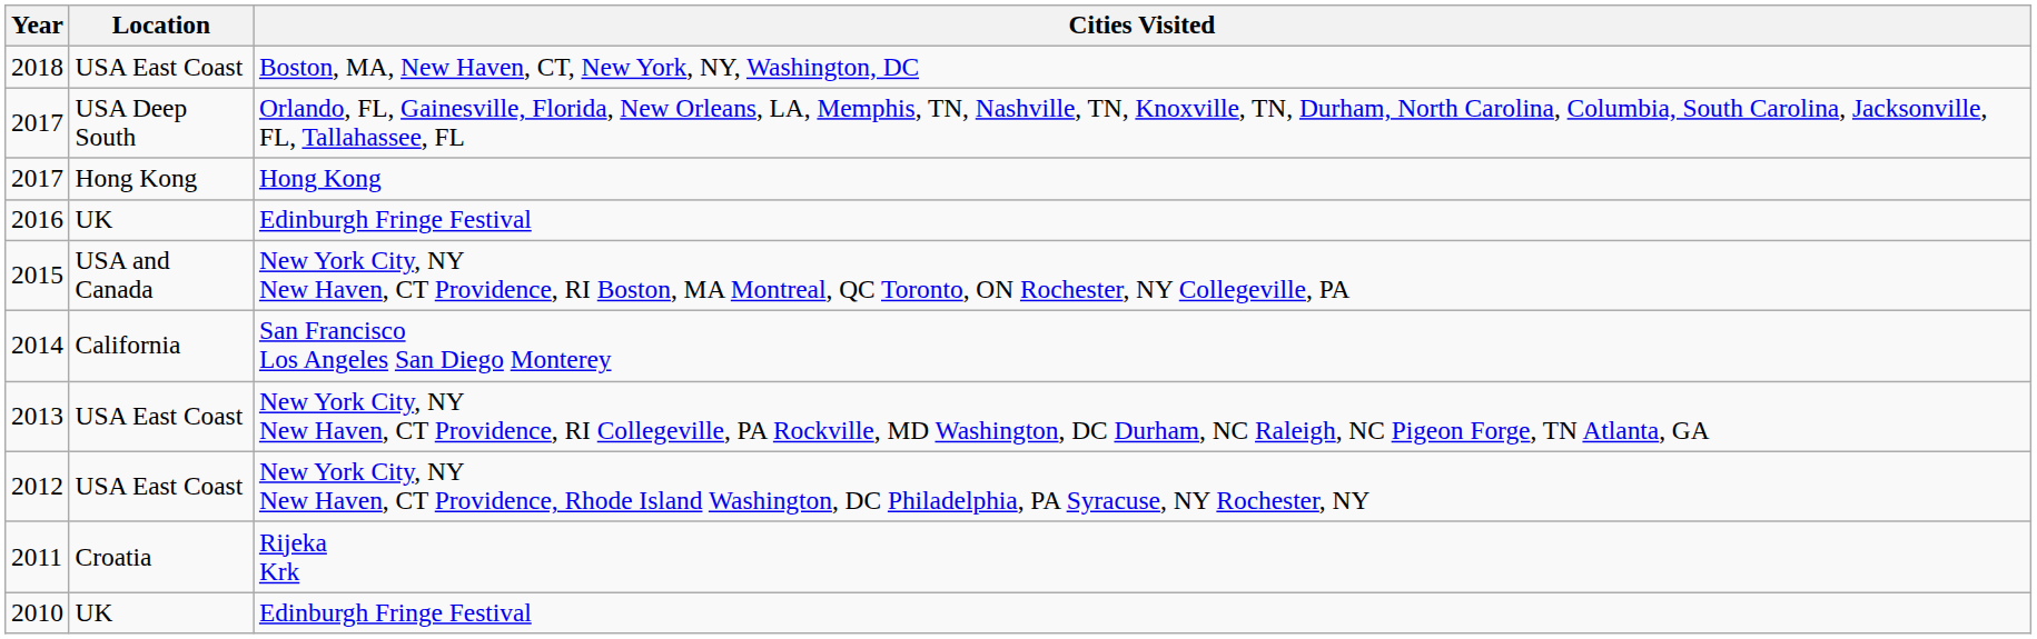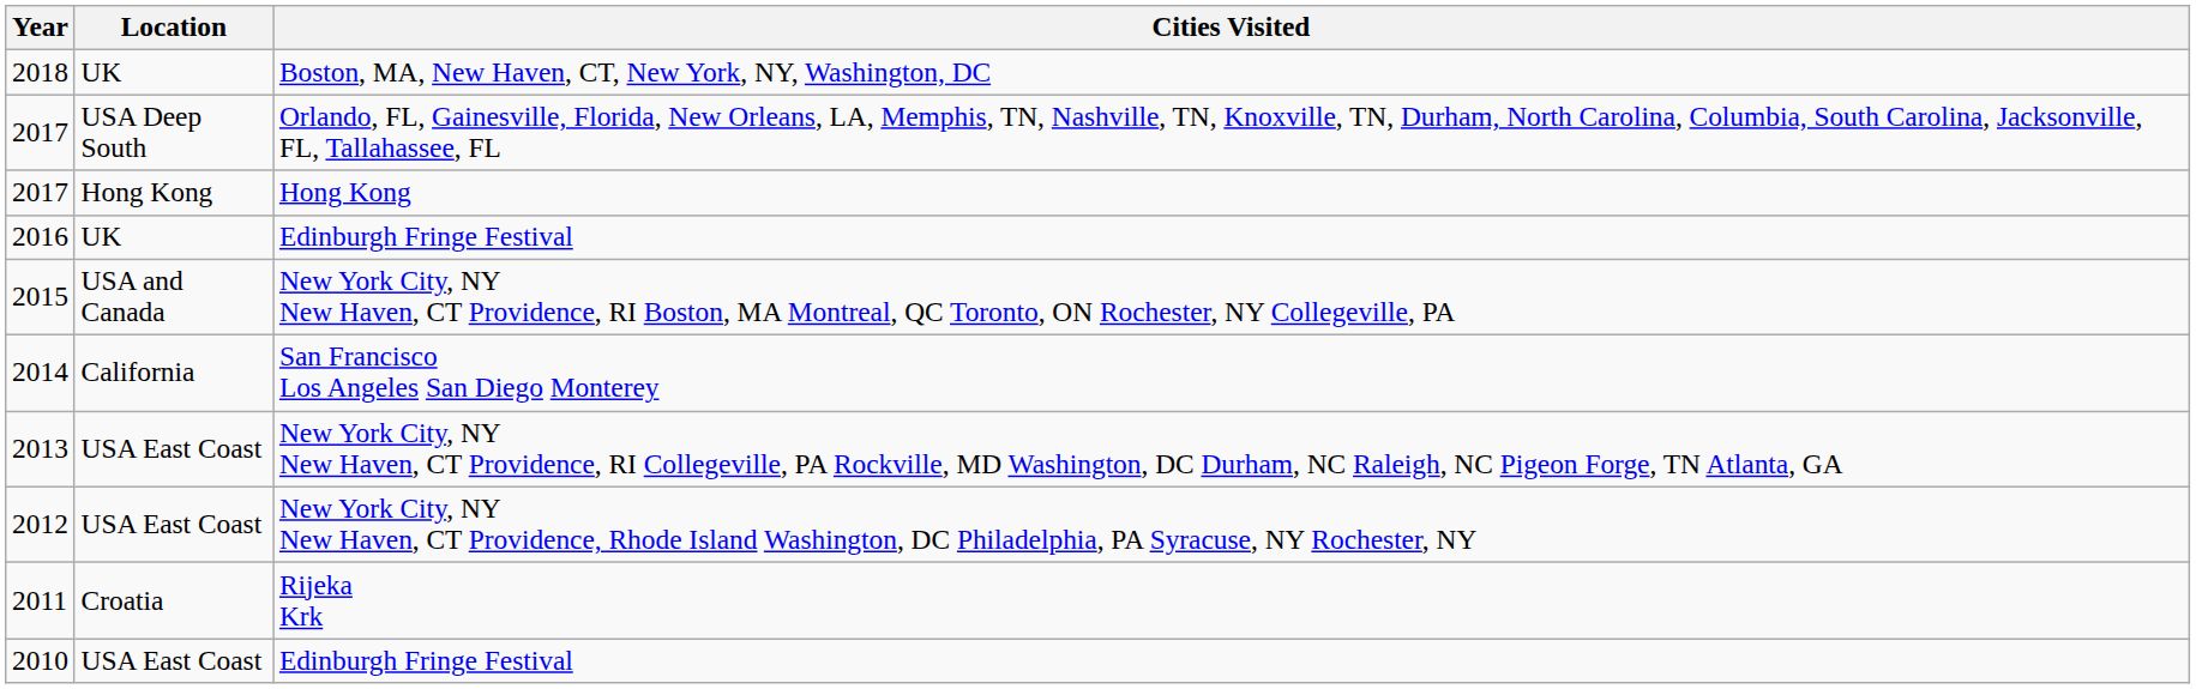Boston, MA, New Haven, CT, New York, NY, Washington, DC | Location: USA East Coast -> UK
2010 / Edinburgh Fringe Festival | Location: UK -> USA East Coast
